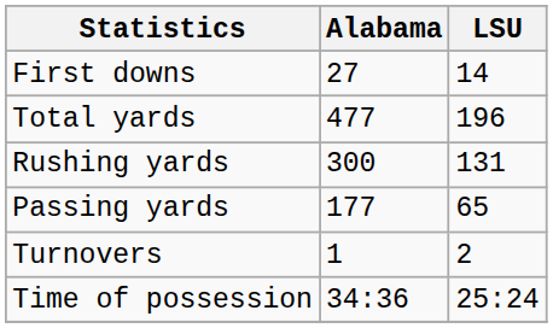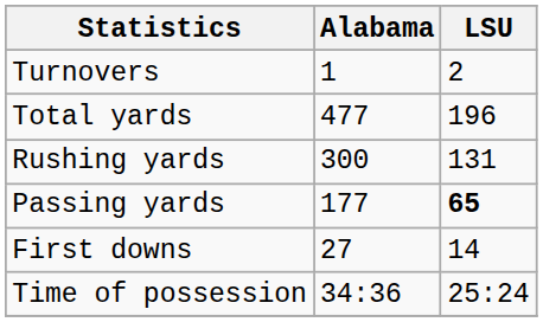rows swapped: First downs <-> Turnovers
Passing yards | LSU: normal -> bold
